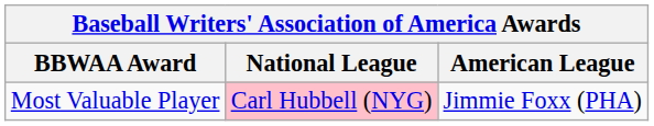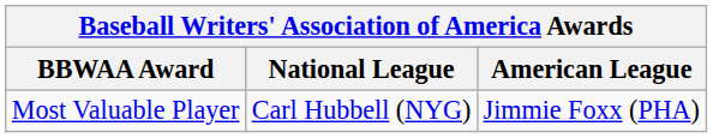Most Valuable Player | National League: pink background -> no background
